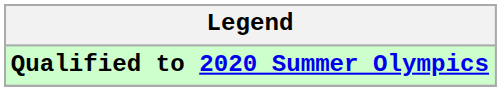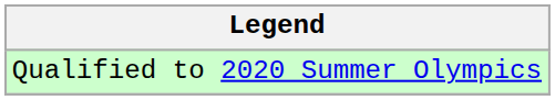row 2 | column 1: bold -> normal
